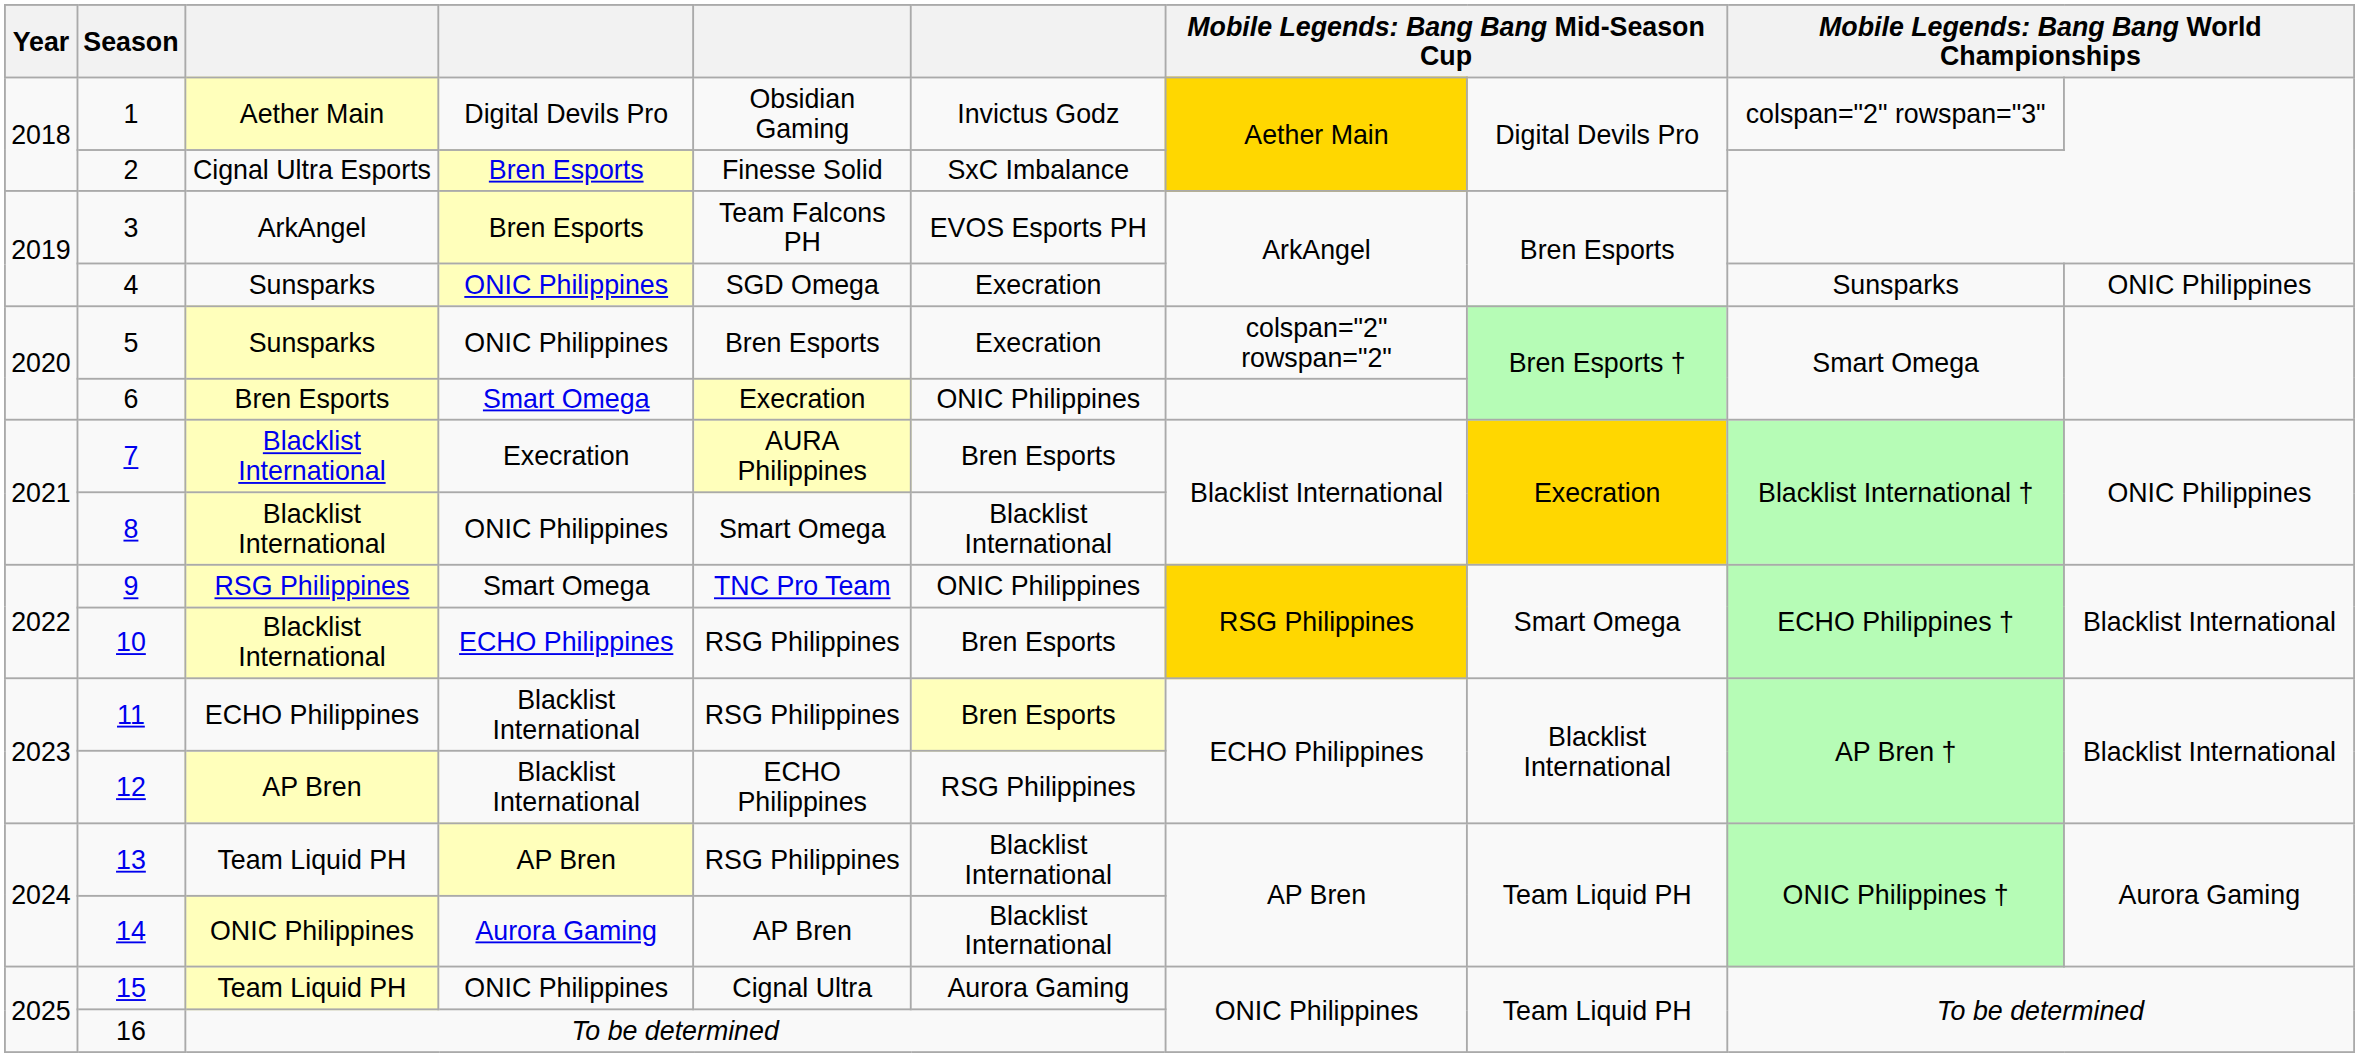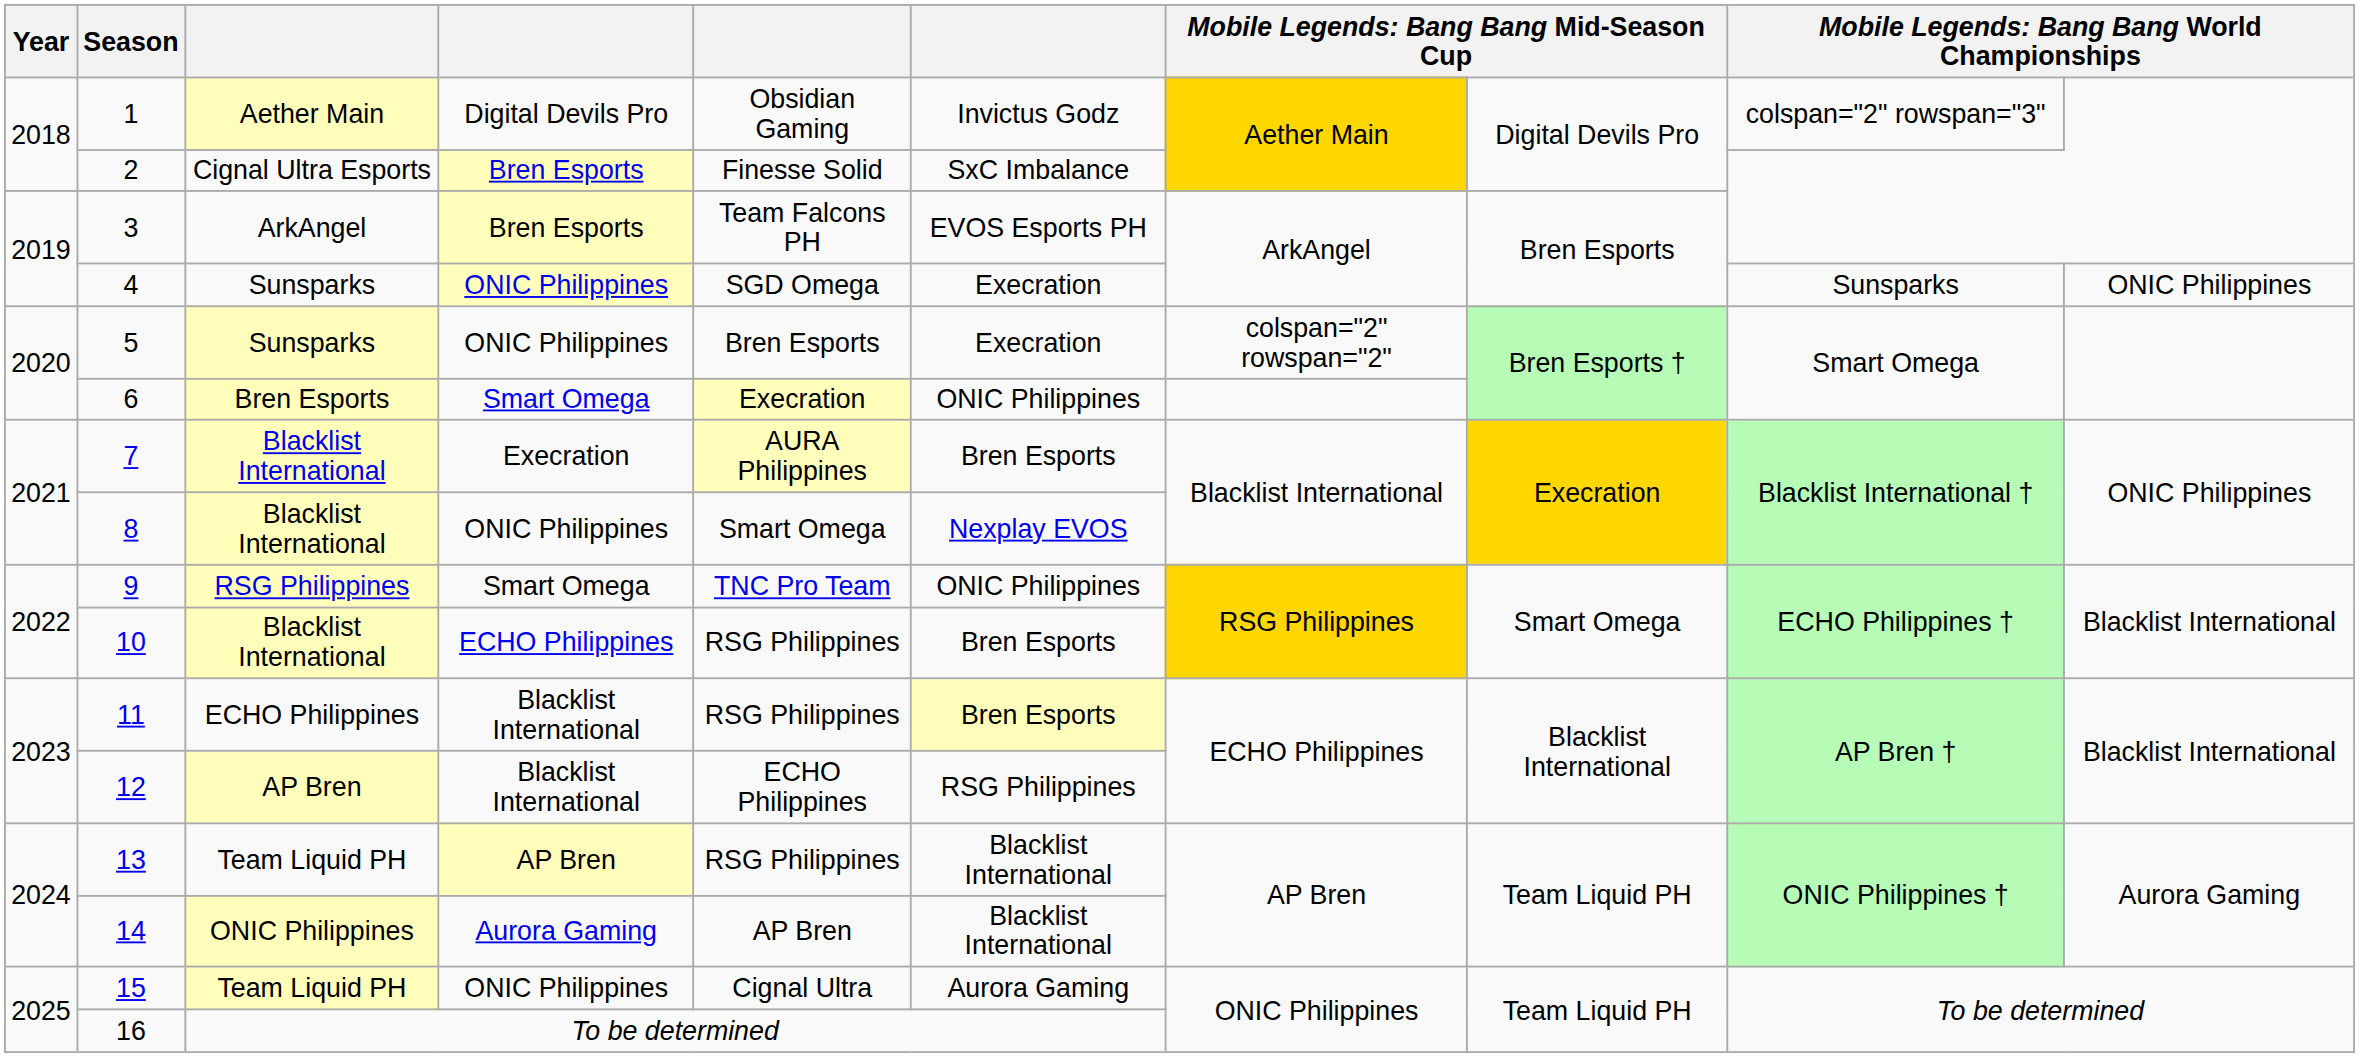8 | column 6: Blacklist International -> Nexplay EVOS
